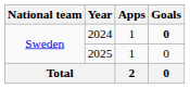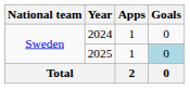2024 | Goals: bold -> normal
2025 | Goals: no background -> lightblue background
